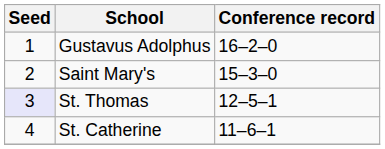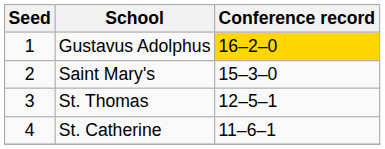Gustavus Adolphus | Conference record: no background -> gold background
St. Thomas | Seed: lavender background -> no background
